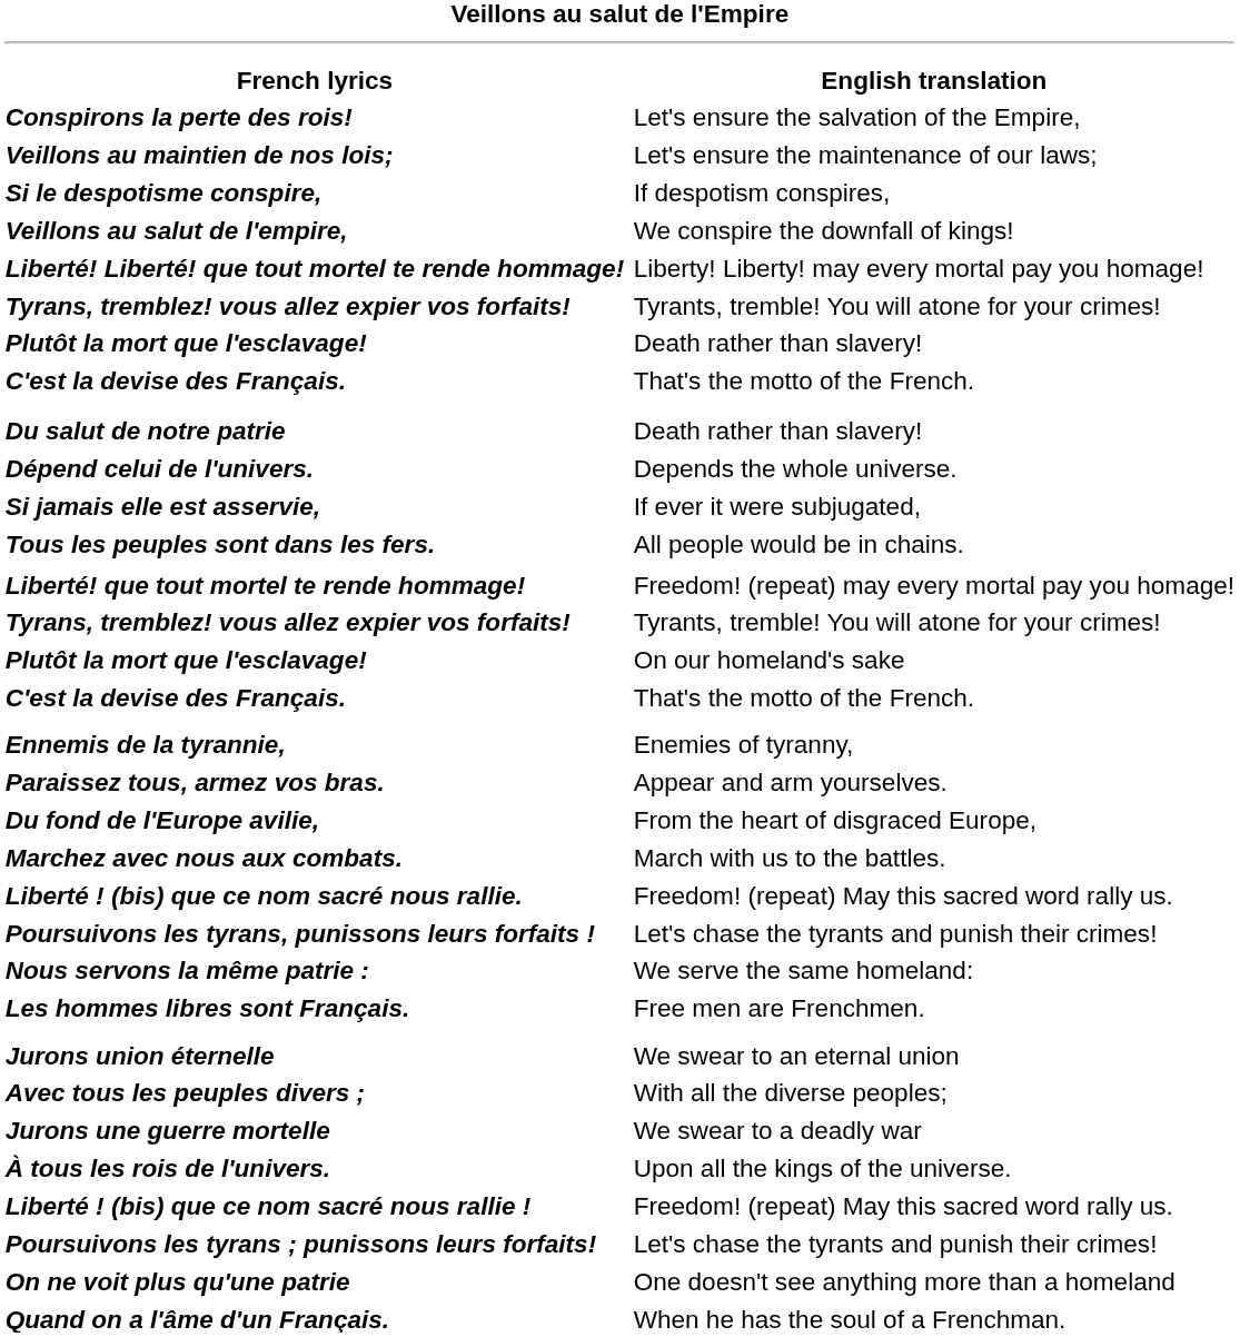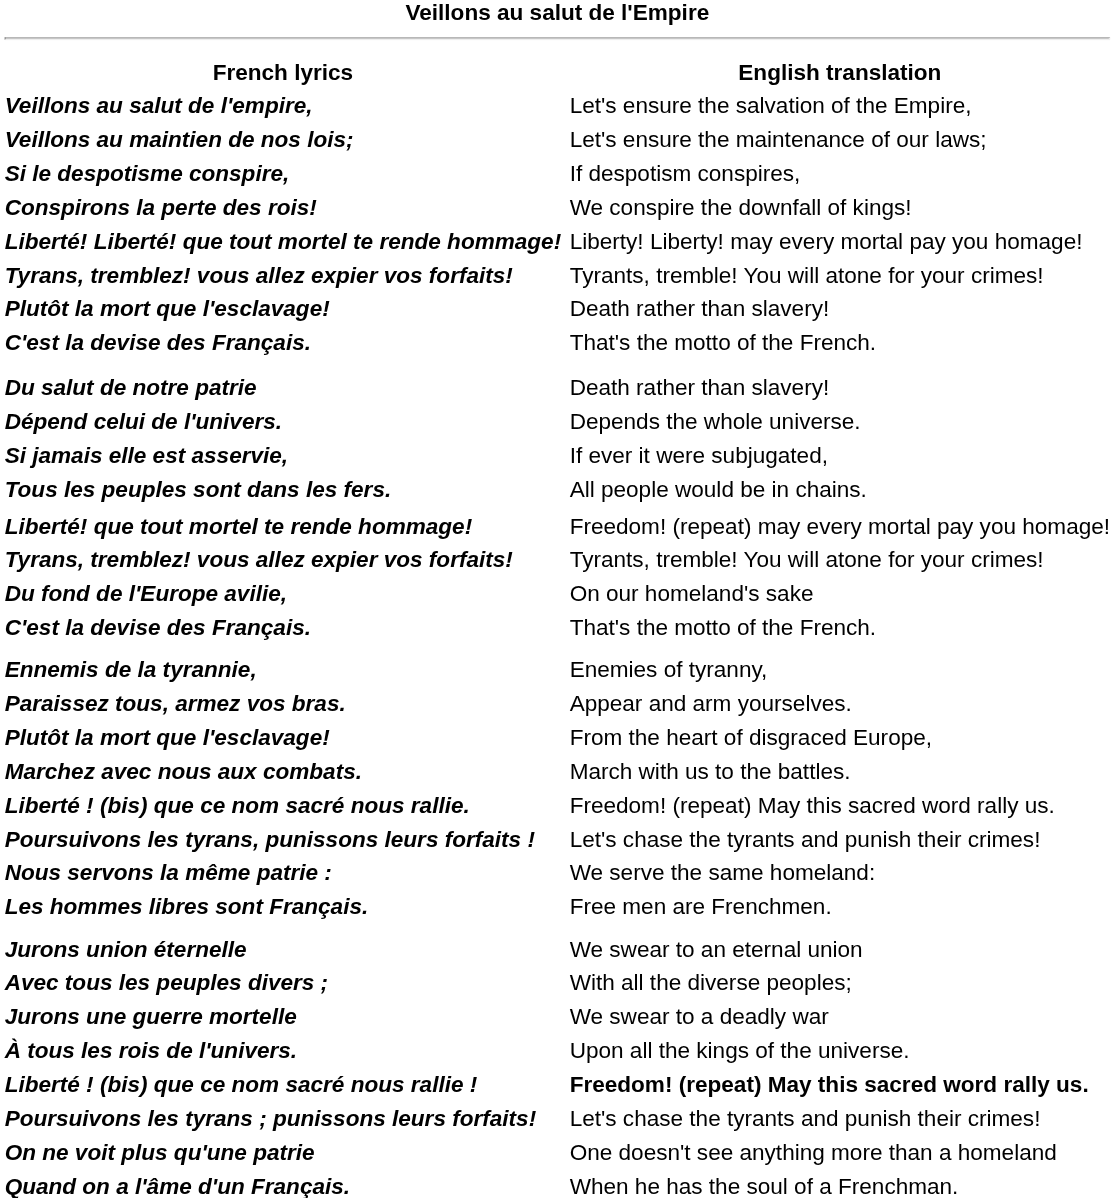row 3 | column 1: Conspirons la perte des rois! -> Veillons au salut de l'empire,
row 6 | column 1: Veillons au salut de l'empire, -> Conspirons la perte des rois!
row 17 | column 1: Plutôt la mort que l'esclavage! -> Du fond de l'Europe avilie,
row 21 | column 1: Du fond de l'Europe avilie, -> Plutôt la mort que l'esclavage!
row 31 | column 2: normal -> bold
